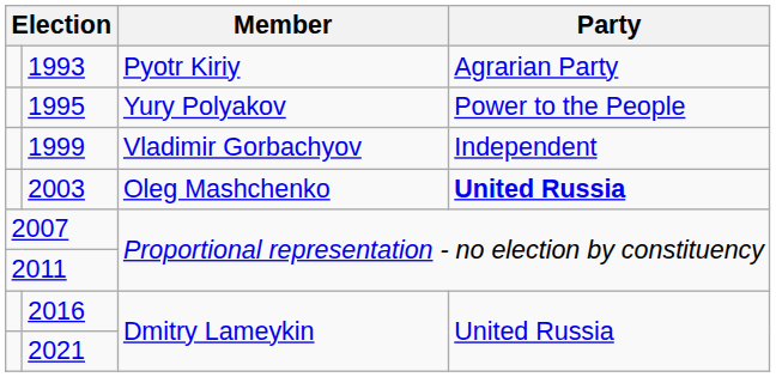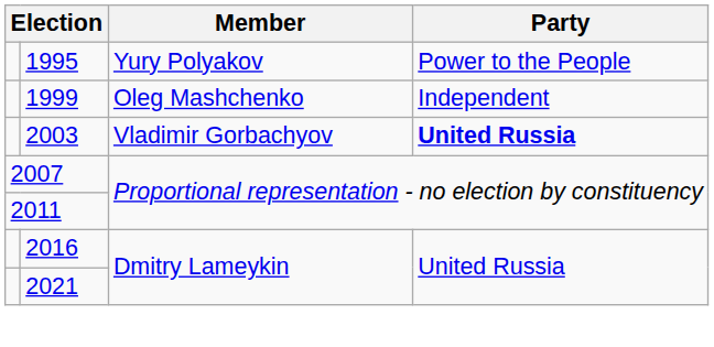- row: 1993 | Pyotr Kiriy | Agrarian Party
1999 | Member: Vladimir Gorbachyov -> Oleg Mashchenko
2003 | Member: Oleg Mashchenko -> Vladimir Gorbachyov
